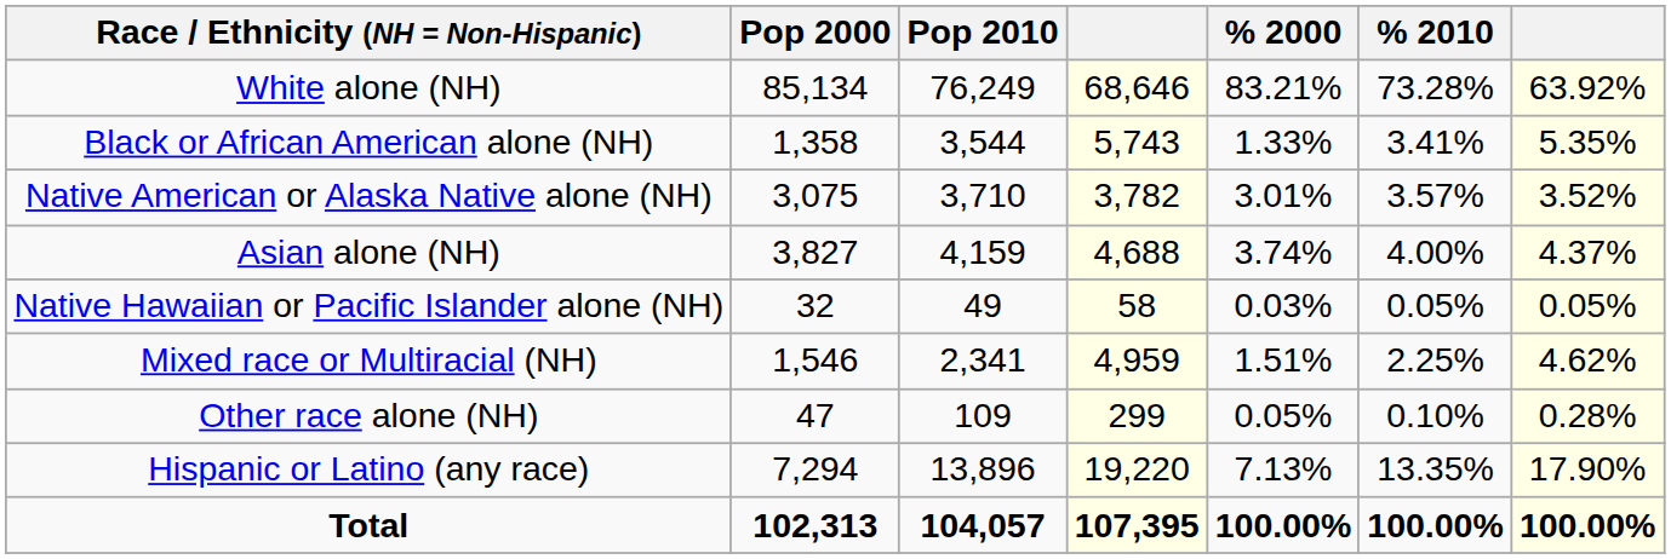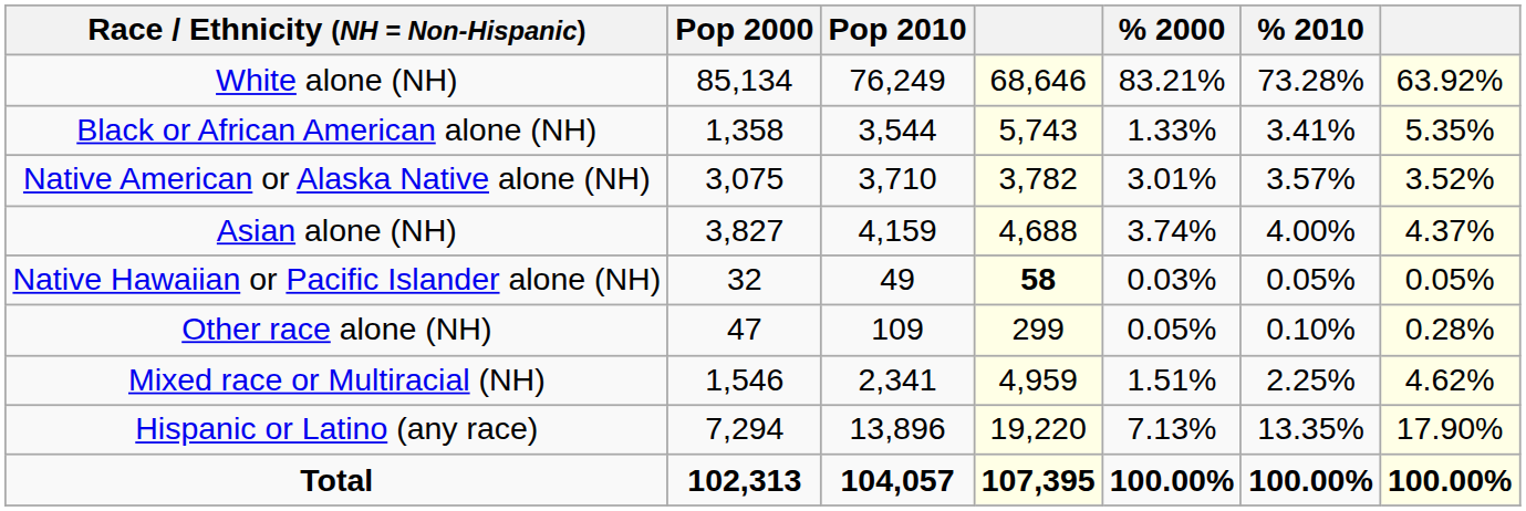Native Hawaiian or Pacific Islander alone (NH) | column 4: normal -> bold
rows swapped: Other race alone (NH) <-> Mixed race or Multiracial (NH)
